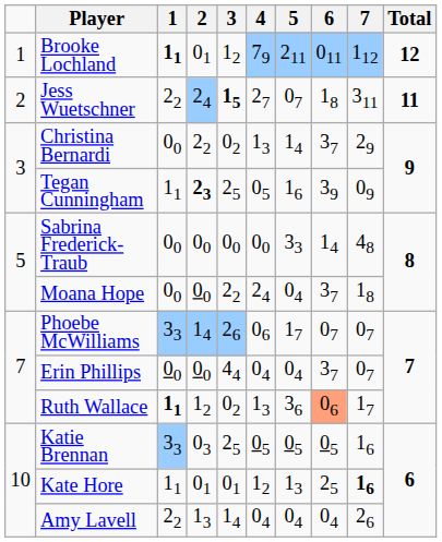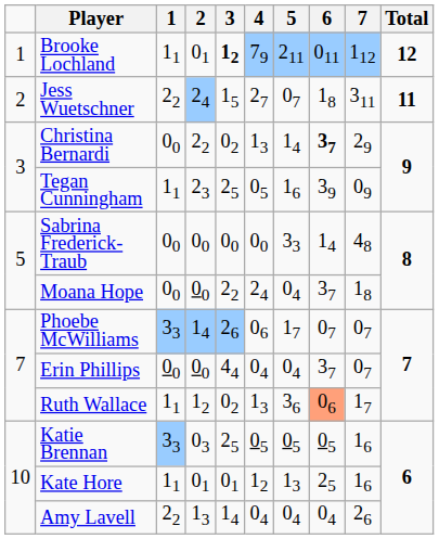Brooke Lochland | 1: bold -> normal
Brooke Lochland | 3: normal -> bold
Jess Wuetschner | 3: bold -> normal
Christina Bernardi | 6: normal -> bold
Tegan Cunningham | 2: bold -> normal
Ruth Wallace | 1: bold -> normal
Kate Hore | 7: bold -> normal
